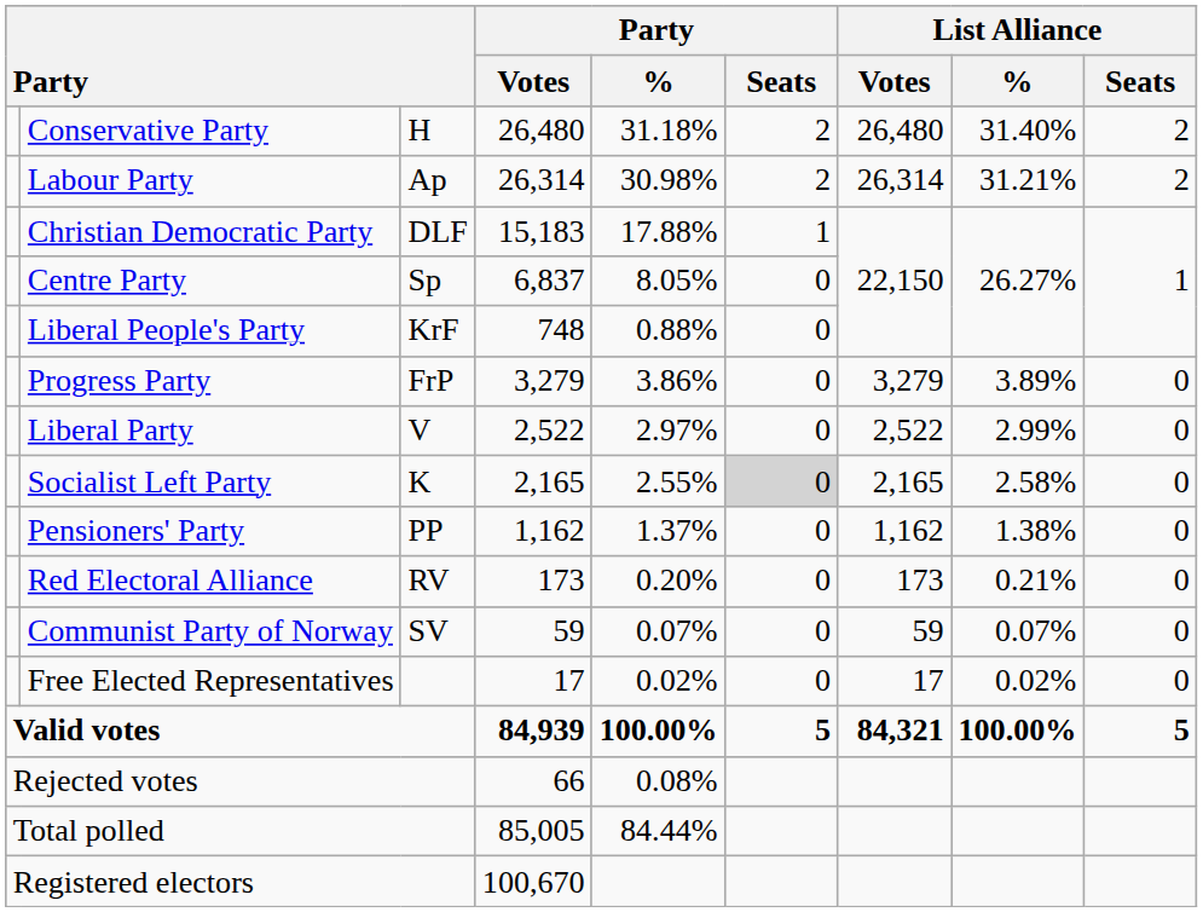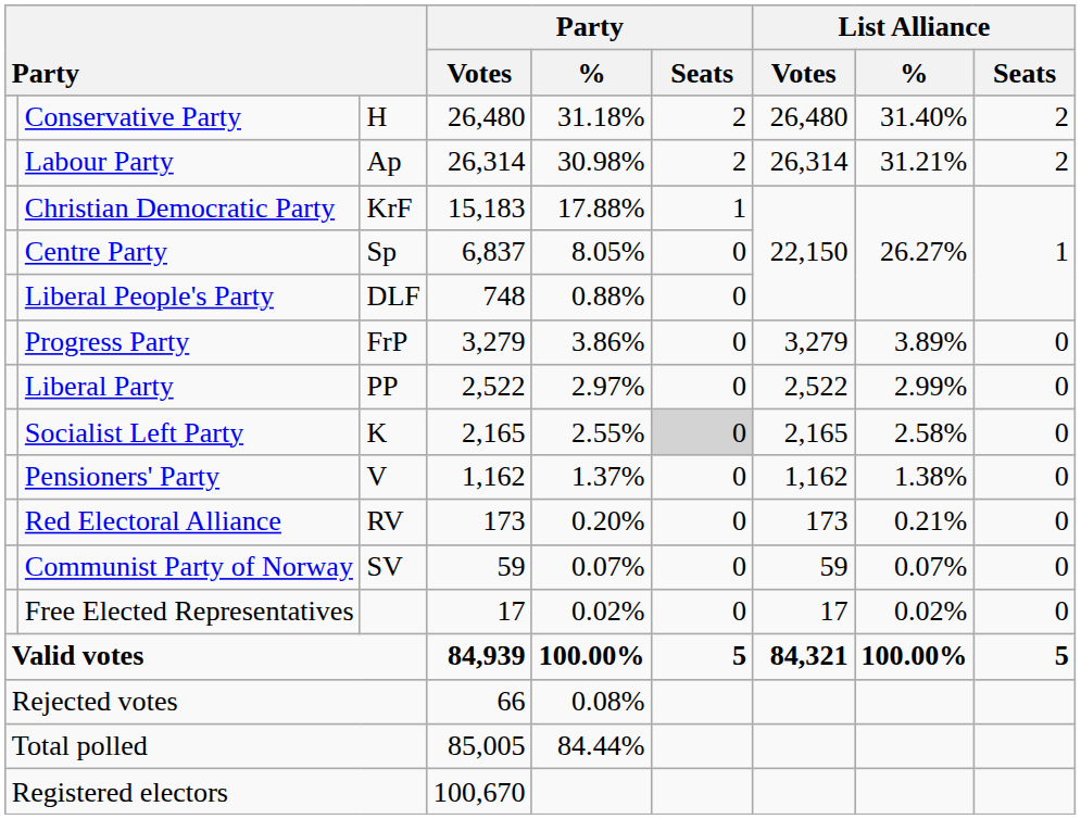Christian Democratic Party | column 3: DLF -> KrF
Liberal People's Party | column 3: KrF -> DLF
Liberal Party | column 3: V -> PP
Pensioners' Party | column 3: PP -> V
